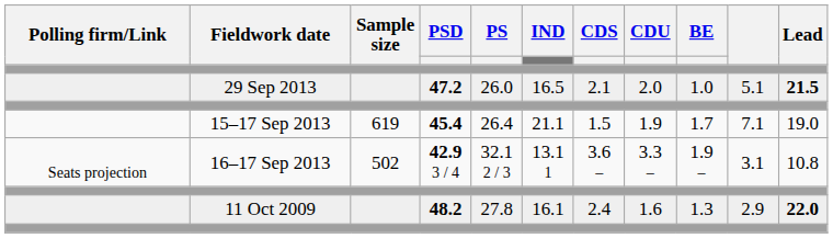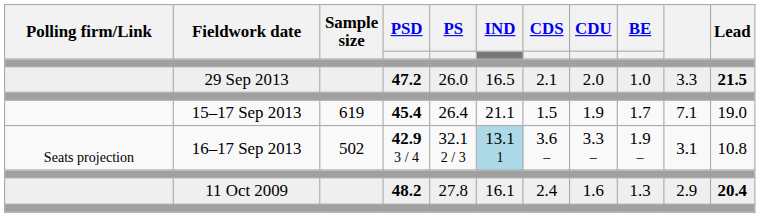29 Sep 2013 | column 10: 5.1 -> 3.3
16–17 Sep 2013 | IND: no background -> lightblue background
11 Oct 2009 | Lead: 22.0 -> 20.4
